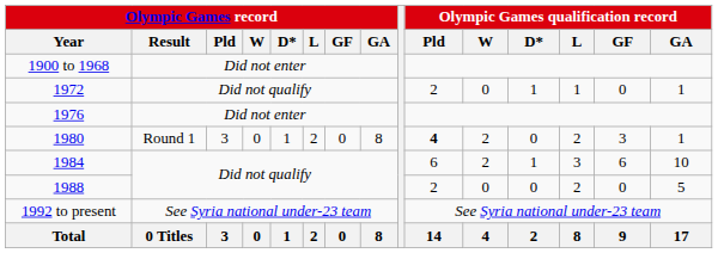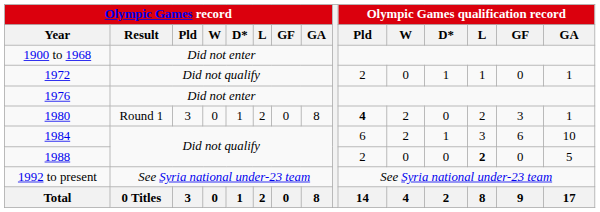1988 | Olympic Games qualification record / L: normal -> bold
